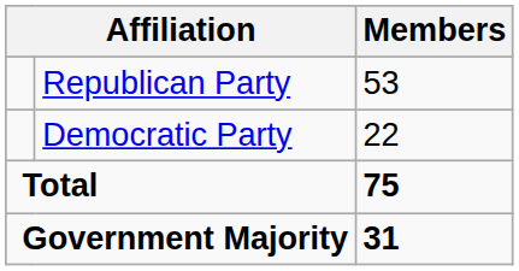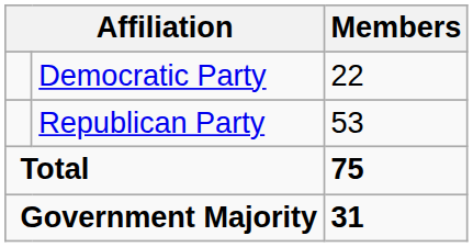rows swapped: Republican Party <-> Democratic Party
